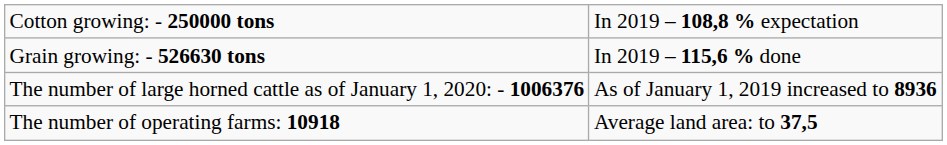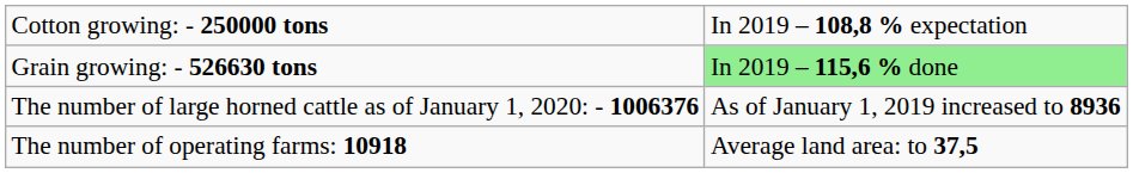Grain growing: - 526630 tons | column 2: no background -> lightgreen background
